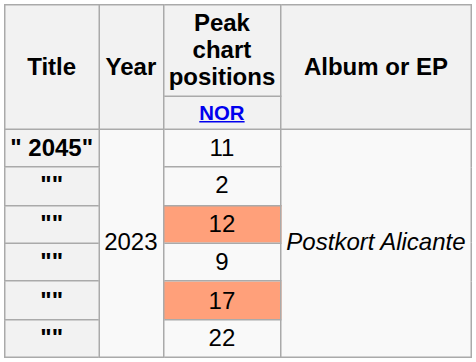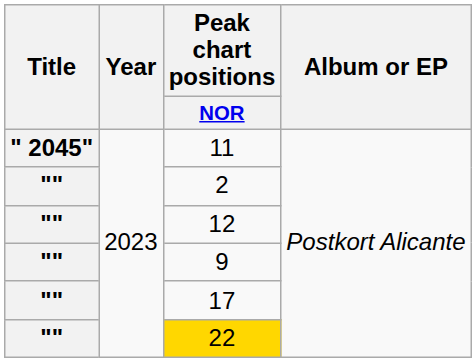12 | Peak chart positions / NOR: lightsalmon background -> no background
17 | Peak chart positions / NOR: lightsalmon background -> no background
22 | Peak chart positions / NOR: no background -> gold background
